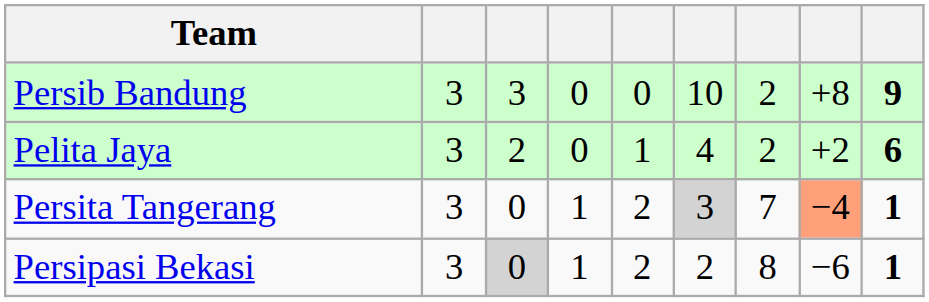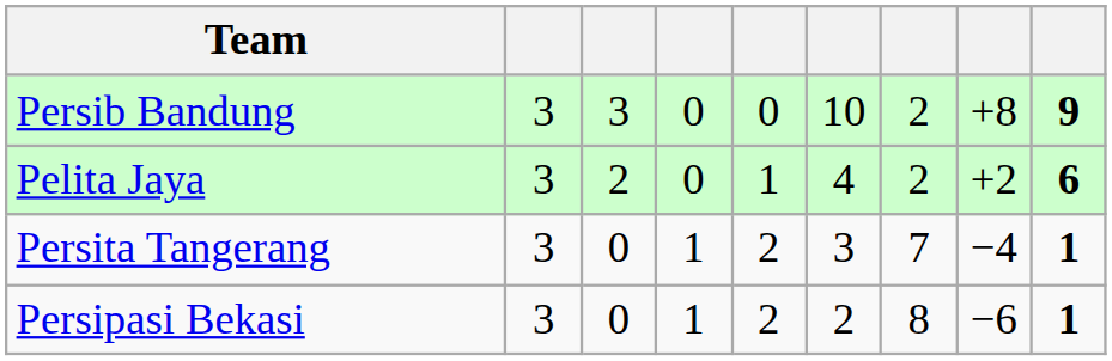Persita Tangerang | column 6: lightgrey background -> no background
Persita Tangerang | column 8: lightsalmon background -> no background
Persipasi Bekasi | column 3: lightgrey background -> no background
